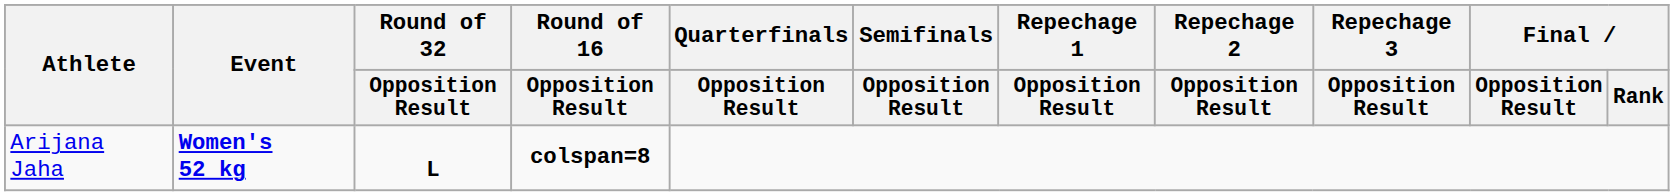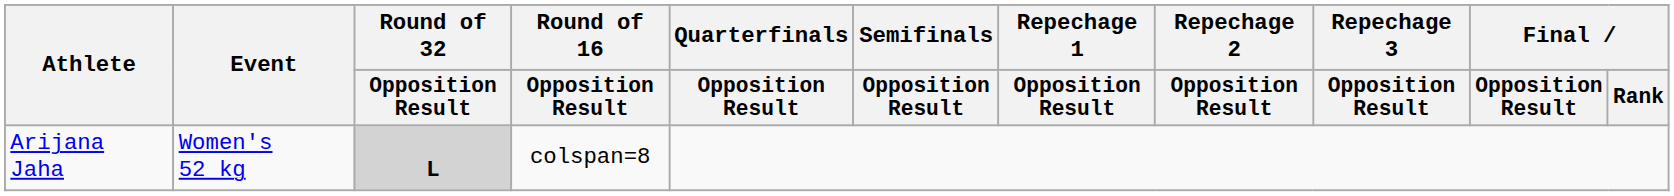Arijana Jaha | Event: bold -> normal
Arijana Jaha | Round of 32 / Opposition Result: no background -> lightgrey background
Arijana Jaha | Round of 16 / Opposition Result: bold -> normal
